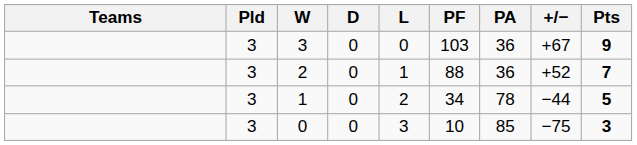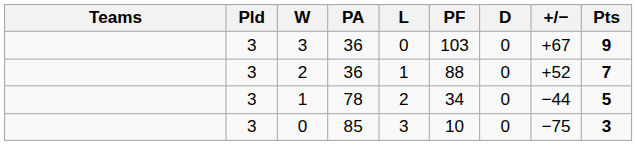columns swapped: D <-> PA
